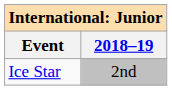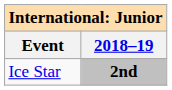Ice Star | 2018–19: normal -> bold
